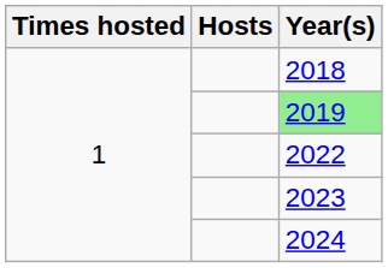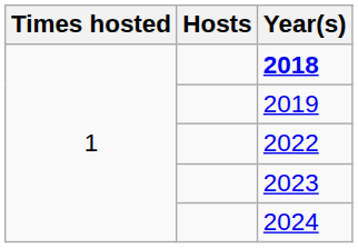2018 | Year(s): normal -> bold
2019 | Year(s): lightgreen background -> no background
